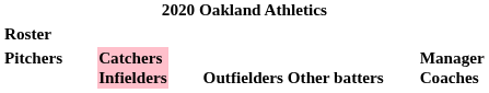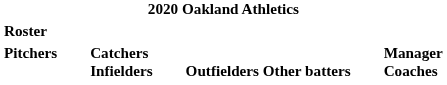Pitchers | column 2: pink background -> no background
